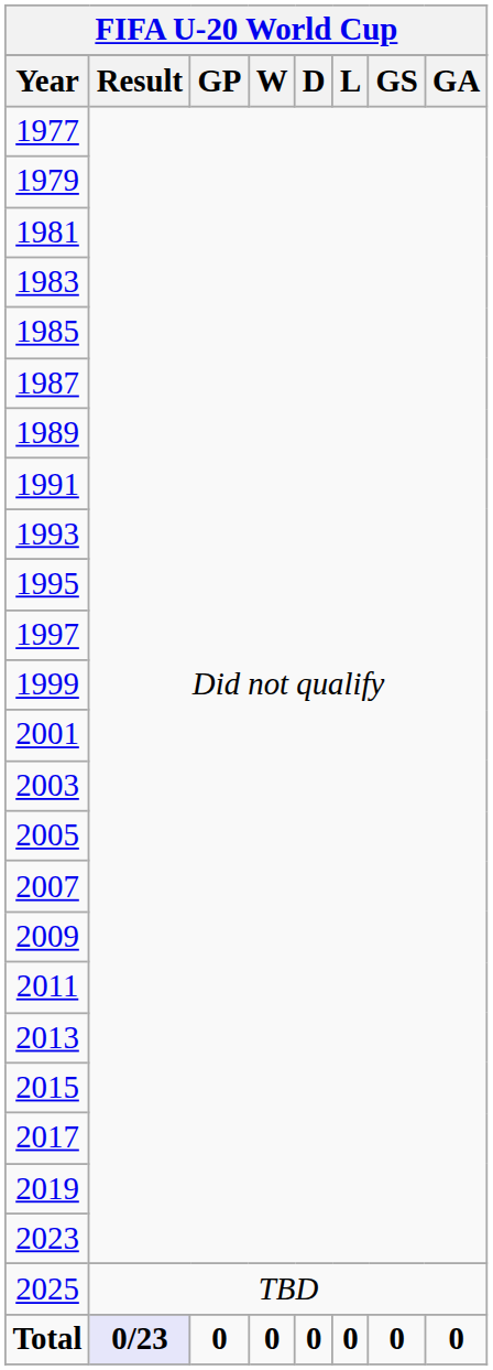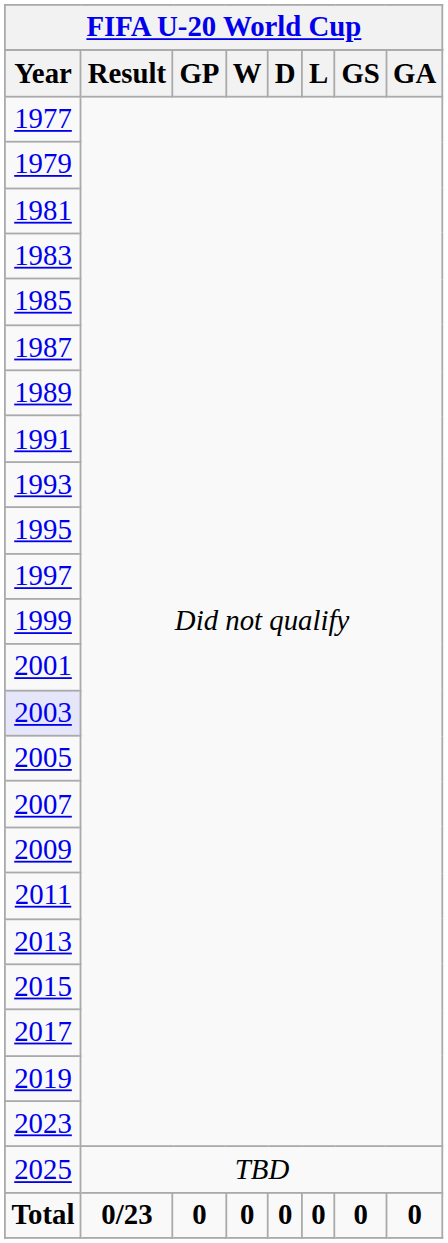2003 | FIFA U-20 World Cup / Year: no background -> lavender background
Total | FIFA U-20 World Cup / Result: lavender background -> no background
